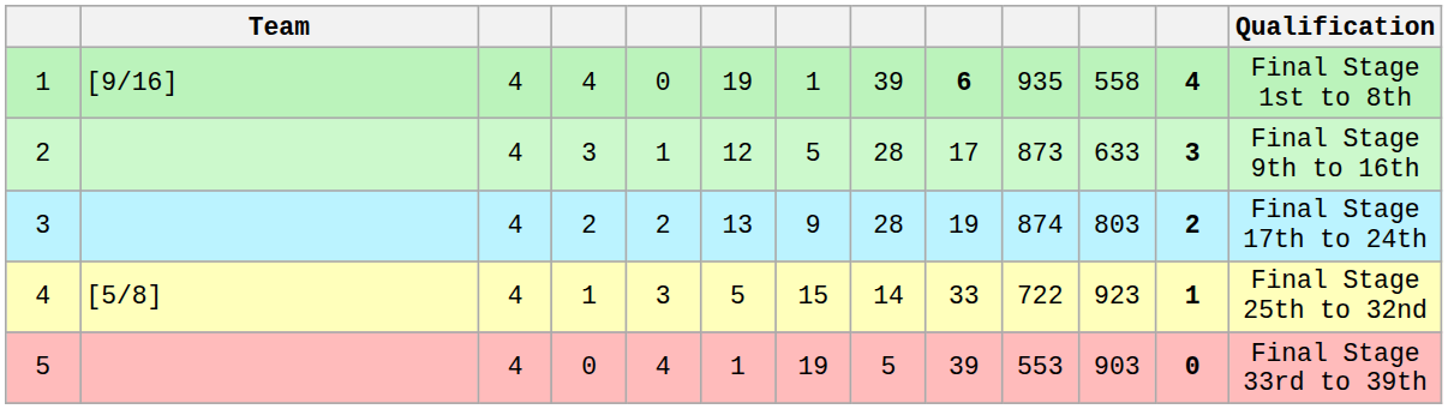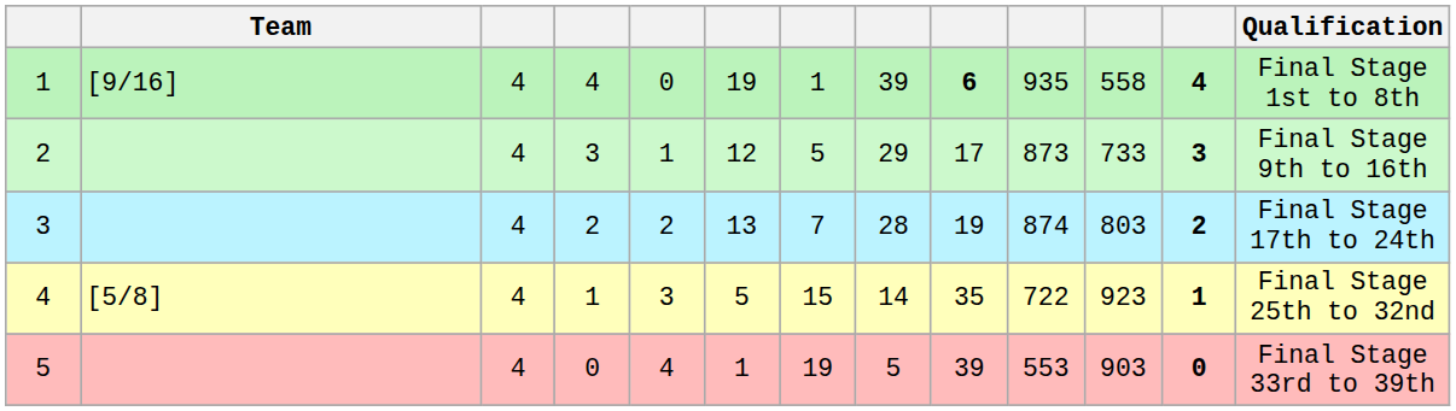row 3 | column 8: 28 -> 29
row 3 | column 11: 633 -> 733
row 4 | column 7: 9 -> 7
row 5 | column 9: 33 -> 35
